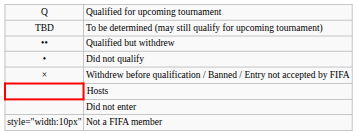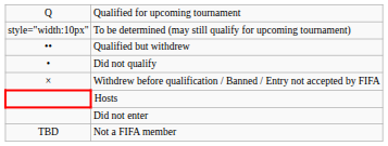To be determined (may still qualify for upcoming tournament) | column 1: TBD -> style="width:10px"
Not a FIFA member | column 1: style="width:10px" -> TBD
